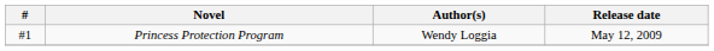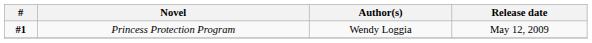Princess Protection Program | #: normal -> bold
